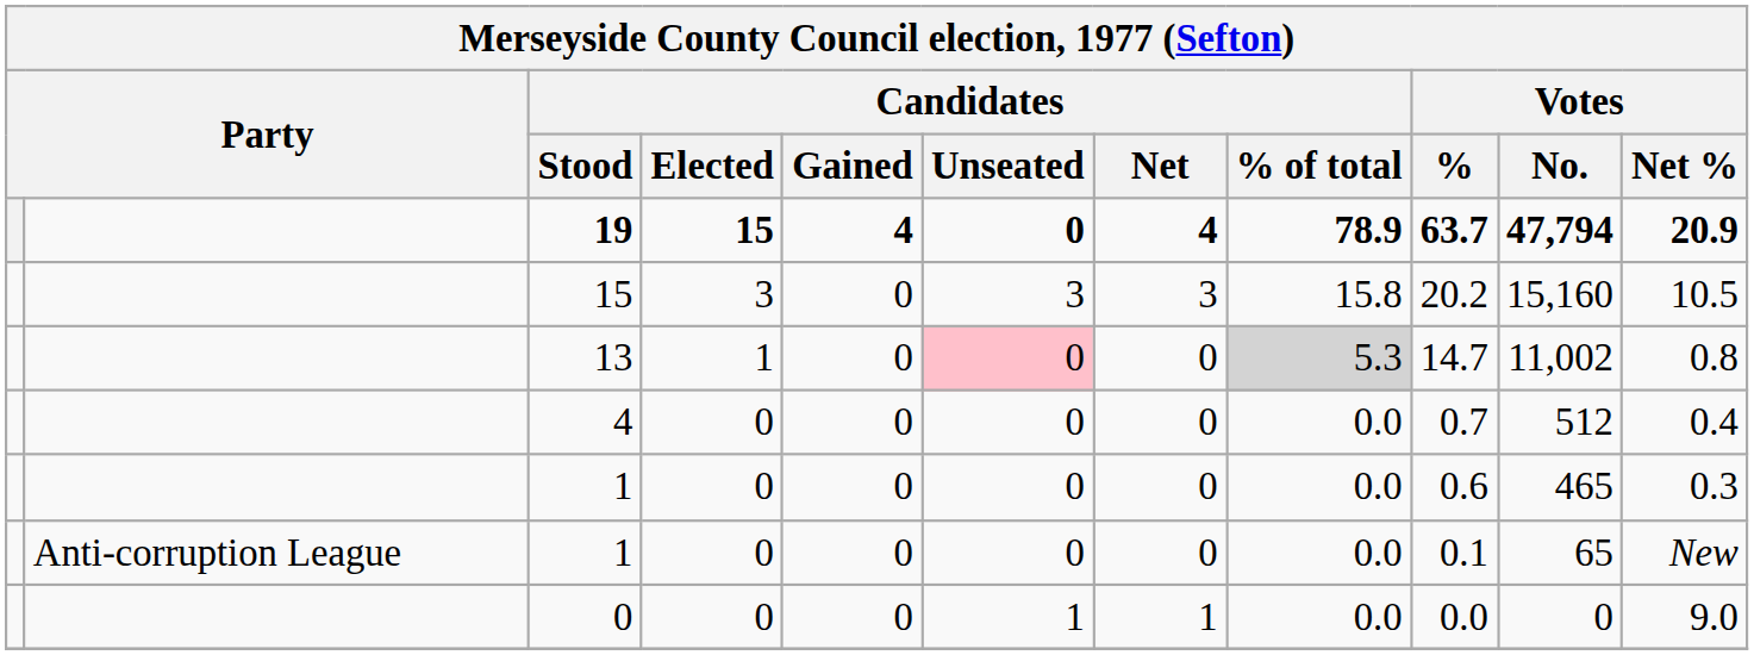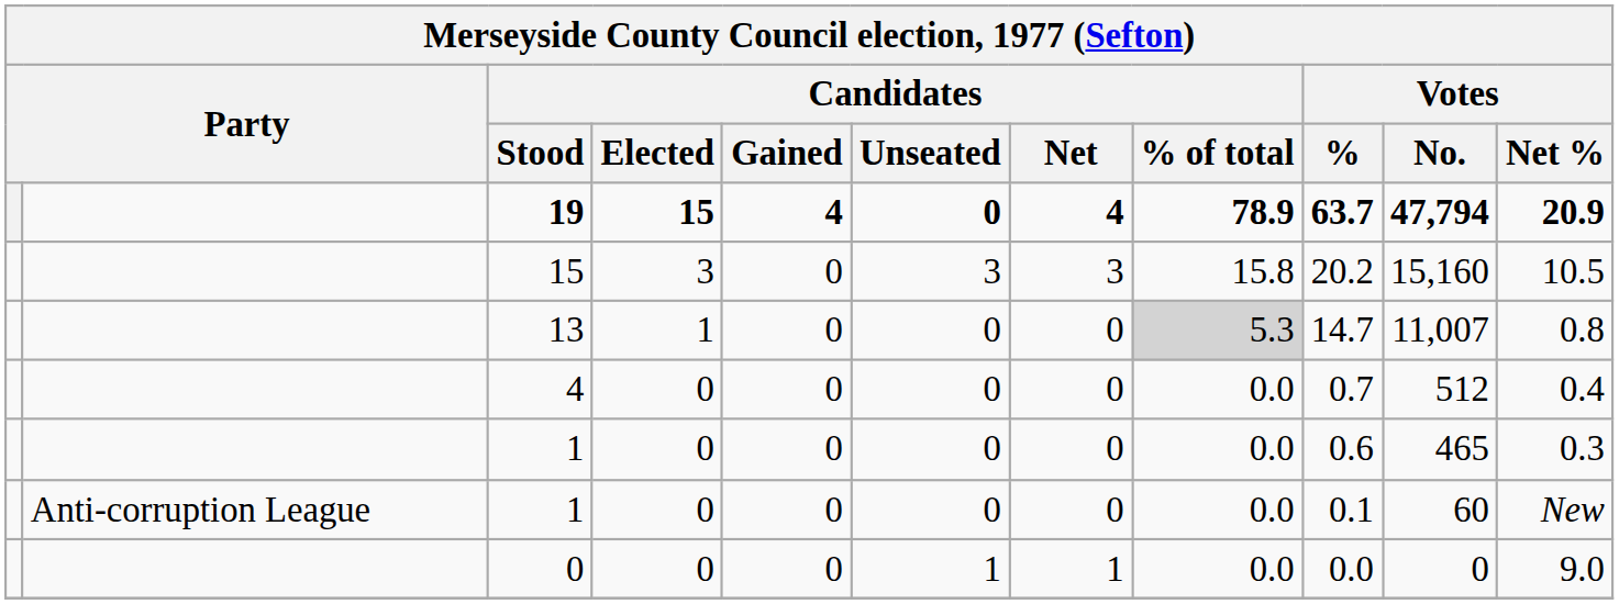13 | Candidates / Unseated: pink background -> no background
13 | Votes / No.: 11,002 -> 11,007
Anti-corruption League / 1 | Votes / No.: 65 -> 60
